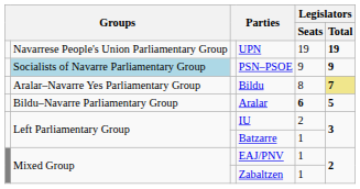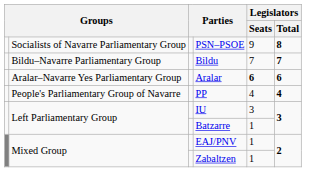- row: Navarrese People's Union Parliamentary Group | UPN | 19 | 19
PSN–PSOE | column 2: lightblue background -> no background
PSN–PSOE | Legislators / Total: 9 -> 8
Bildu | column 2: Aralar–Navarre Yes Parliamentary Group -> Bildu–Navarre Parliamentary Group
Bildu | Legislators / Seats: 8 -> 7
Bildu | Legislators / Total: khaki background -> no background
Aralar | column 2: Bildu–Navarre Parliamentary Group -> Aralar–Navarre Yes Parliamentary Group
Aralar | Legislators / Total: 5 -> 6
+ row: People's Parliamentary Group of Navarre | PP | 4 | 4
IU | Legislators / Seats: 2 -> 3
